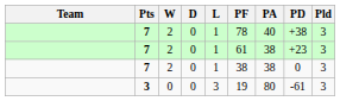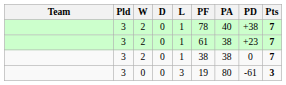columns swapped: Pld <-> Pts
